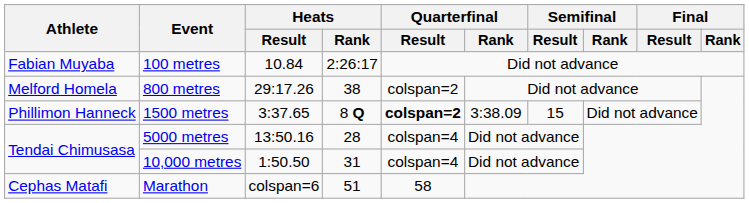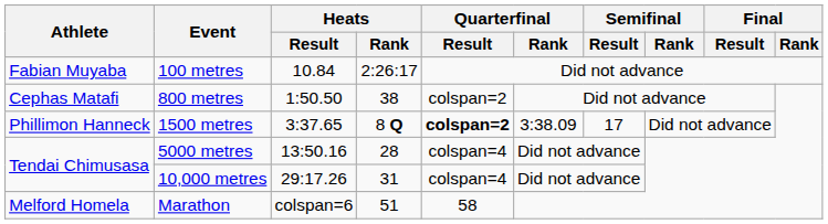800 metres | Athlete: Melford Homela -> Cephas Matafi
800 metres | Heats / Result: 29:17.26 -> 1:50.50
1500 metres | Semifinal / Result: 15 -> 17
10,000 metres | Heats / Result: 1:50.50 -> 29:17.26
Marathon | Athlete: Cephas Matafi -> Melford Homela
